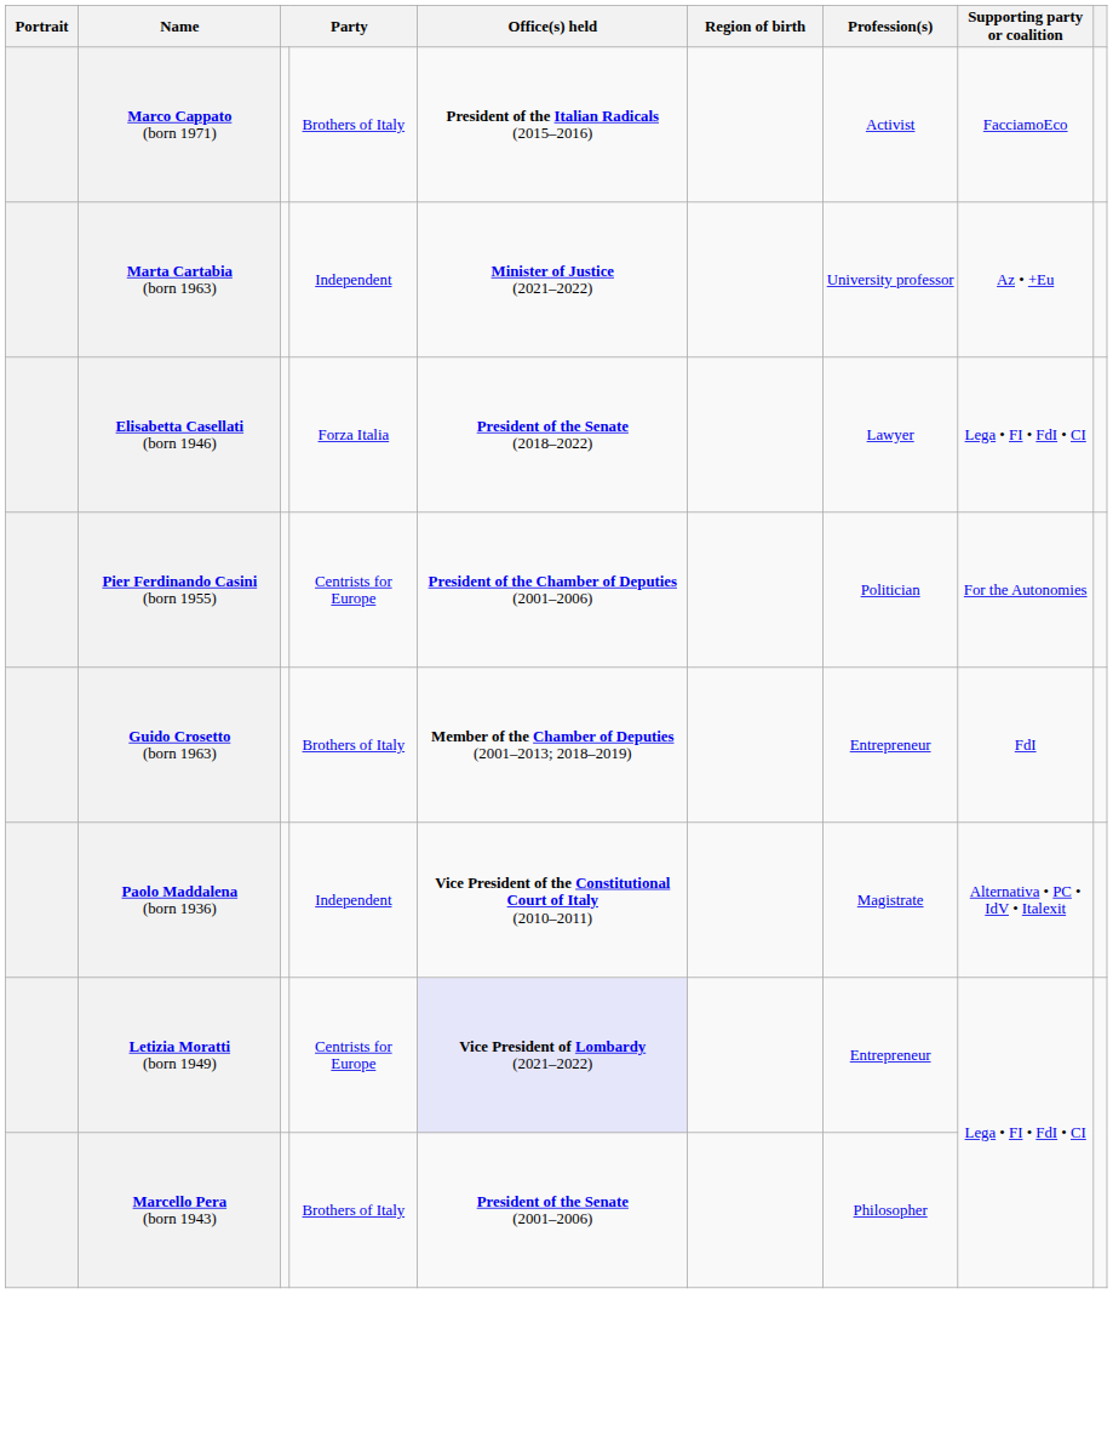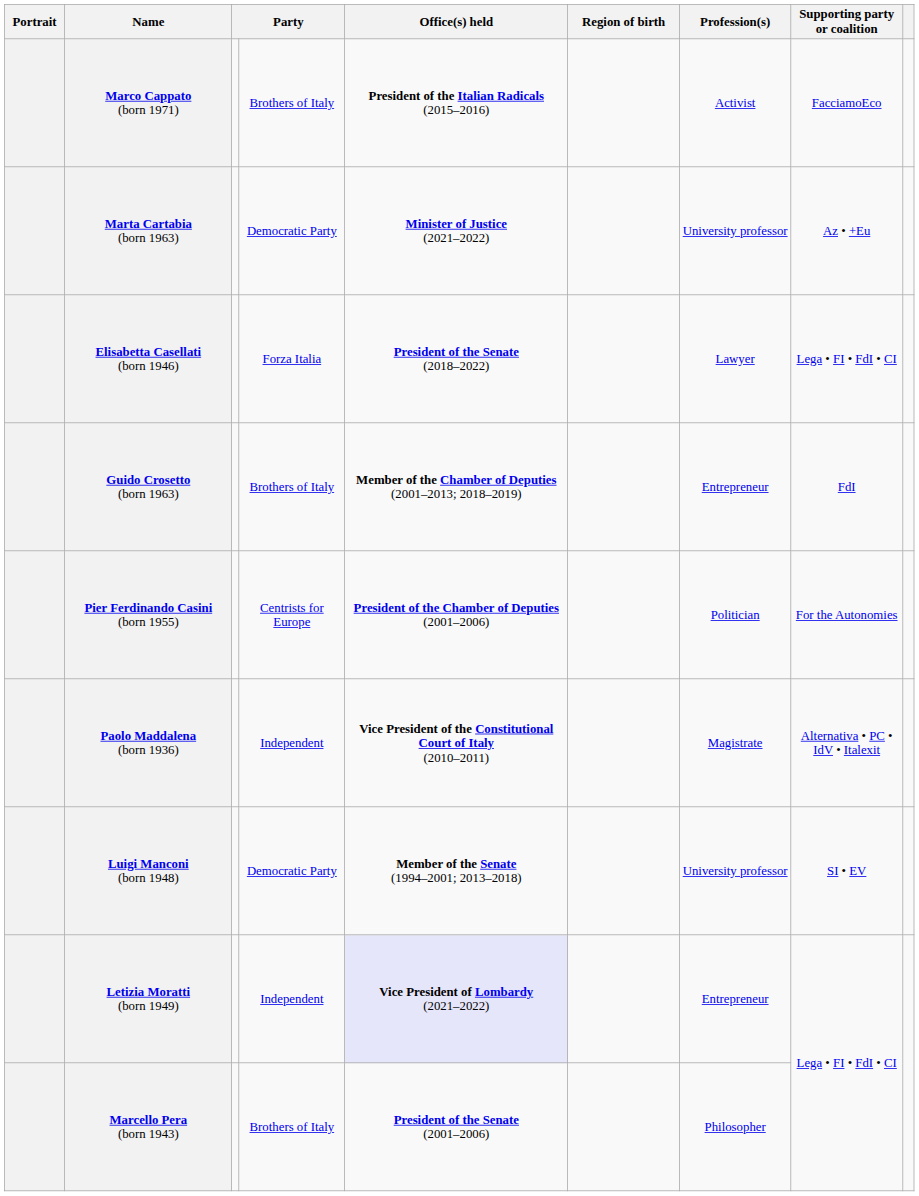Marta Cartabia (born 1963) | column 4: Independent -> Democratic Party
rows swapped: Pier Ferdinando Casini (born 1955) <-> Guido Crosetto (born 1963)
+ row: Luigi Manconi (born 1948) | Democratic Party | Member of the Senate (1994–2001; 2013–2018) | University professor | SI • EV
Letizia Moratti (born 1949) | column 4: Centrists for Europe -> Independent
